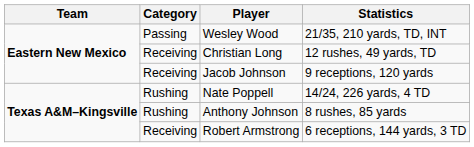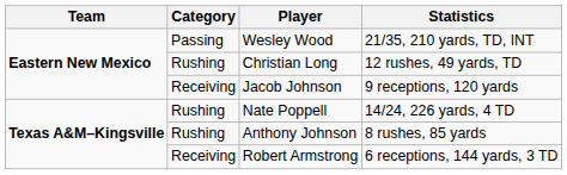Christian Long | Category: Receiving -> Rushing
